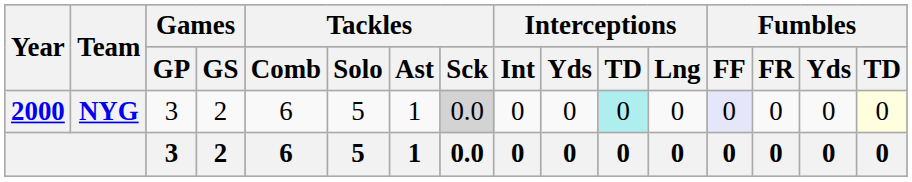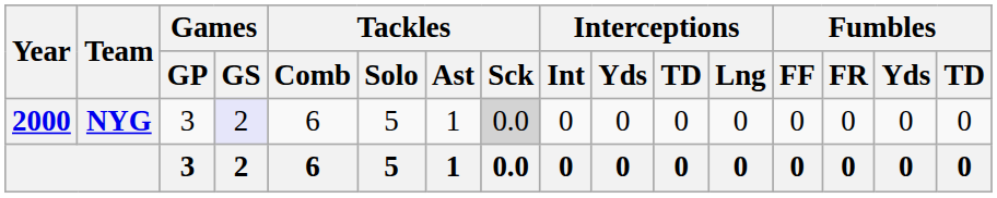NYG | Games / GS: no background -> lavender background
NYG | Interceptions / TD: paleturquoise background -> no background
NYG | Fumbles / FF: lavender background -> no background
NYG | Fumbles / TD: lightyellow background -> no background
